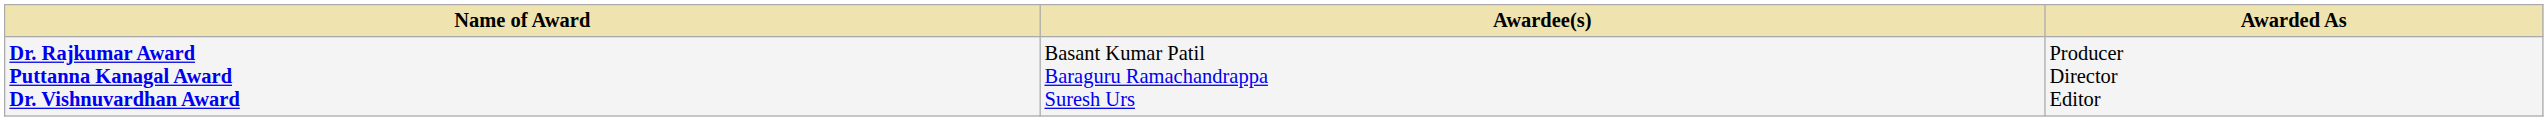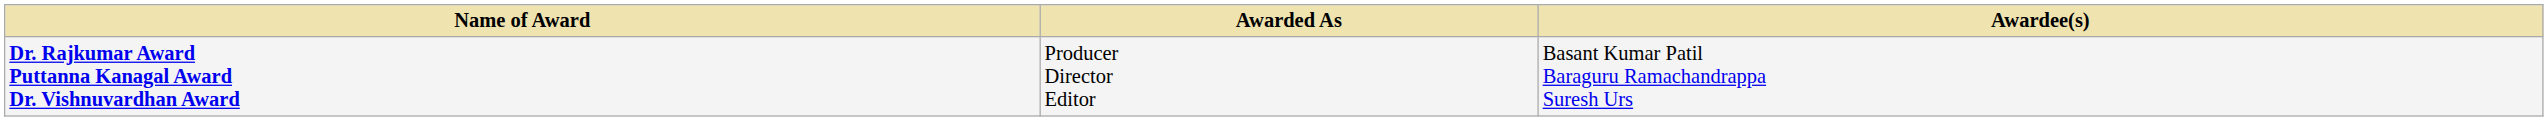columns swapped: Awardee(s) <-> Awarded As
